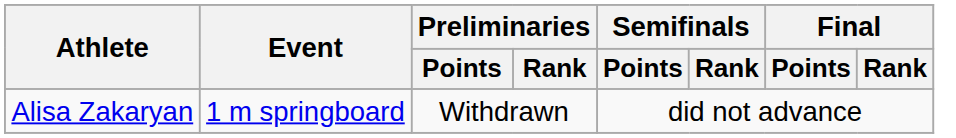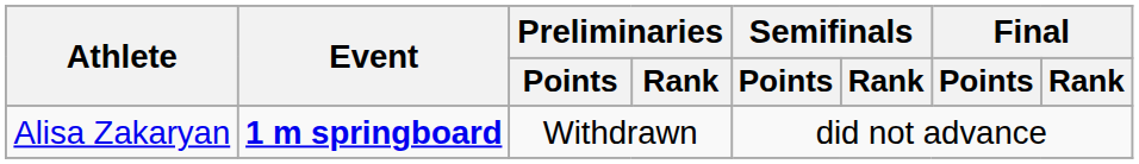Alisa Zakaryan | Event: normal -> bold
